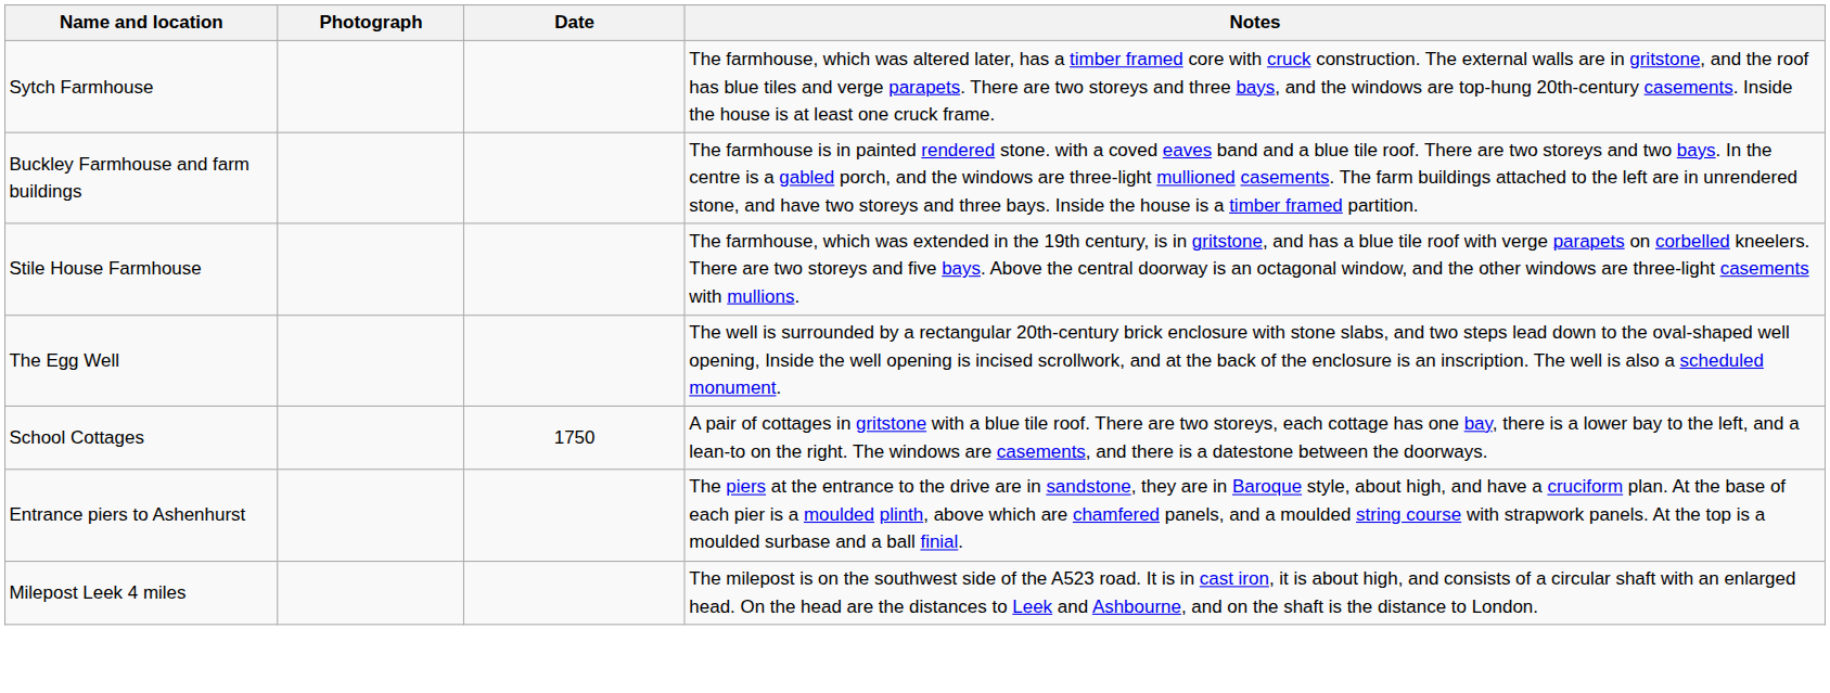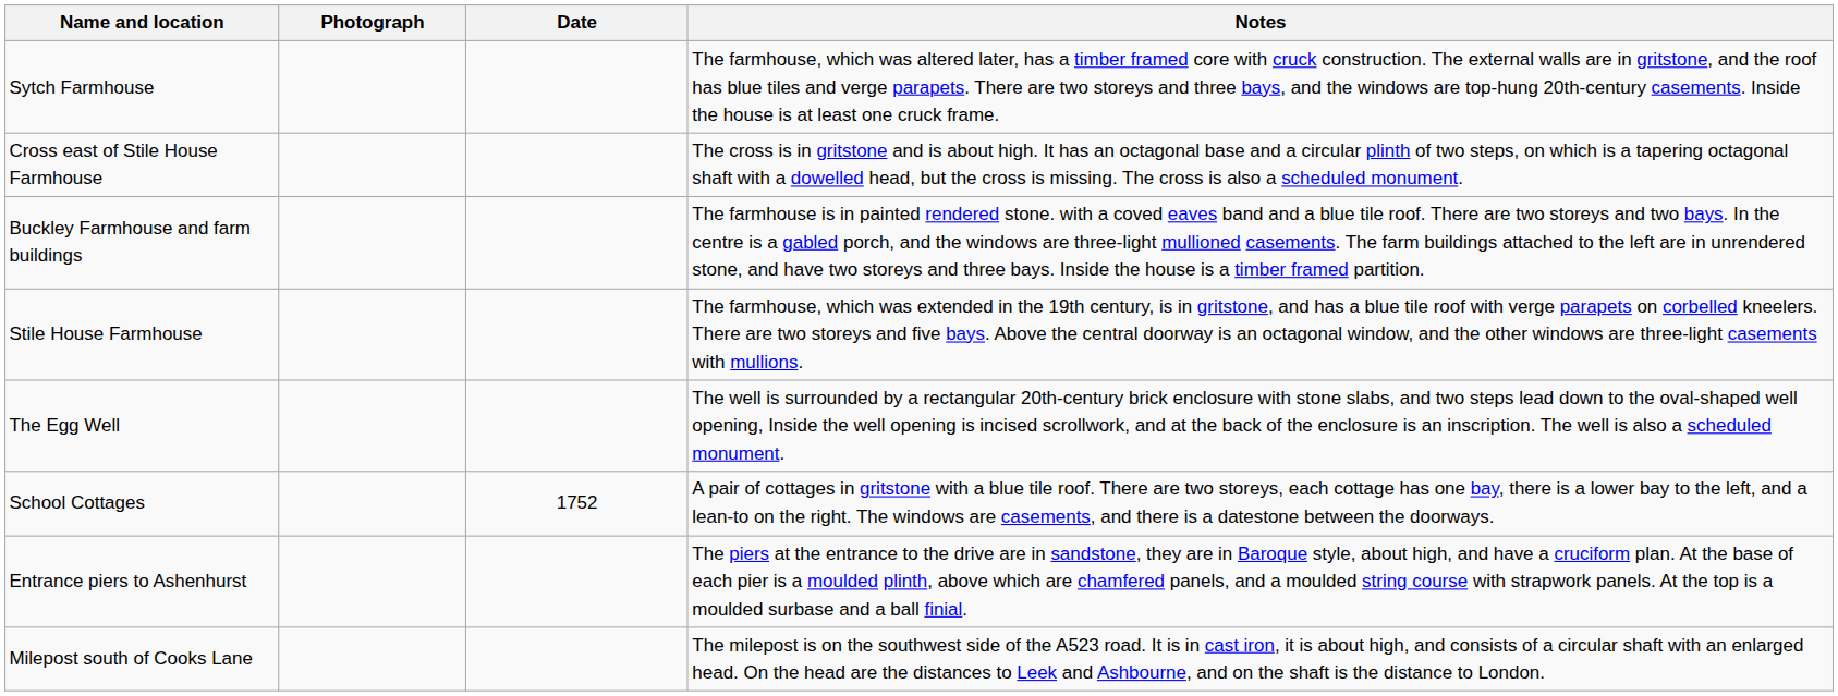+ row: Cross east of Stile House Farmhouse | The cross is in gritstone and is about high. It has an octagonal base and a circular plinth of two steps, on which is a tapering octagonal shaft with a dowelled head, but the cross is missing. The cross is also a scheduled monument.
School Cottages | Date: 1750 -> 1752
+ row: Milepost south of Cooks Lane | The milepost is on the southwest side of the A523 road. It is in cast iron, it is about high, and consists of a circular shaft with an enlarged head. On the head are the distances to Leek and Ashbourne, and on the shaft is the distance to London.
- row: Milepost Leek 4 miles | The milepost is on the southwest side of the A523 road. It is in cast iron, it is about high, and consists of a circular shaft with an enlarged head. On the head are the distances to Leek and Ashbourne, and on the shaft is the distance to London.
